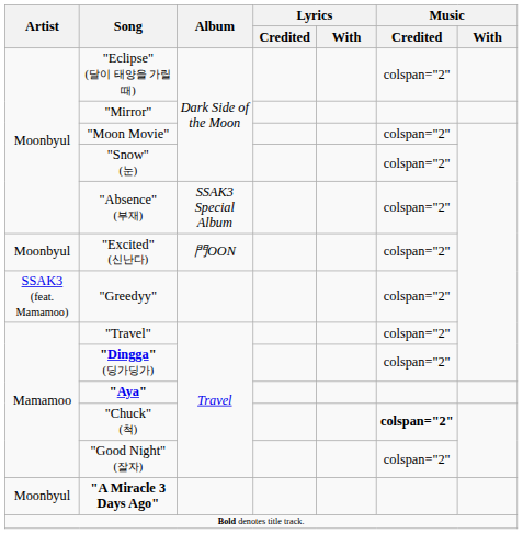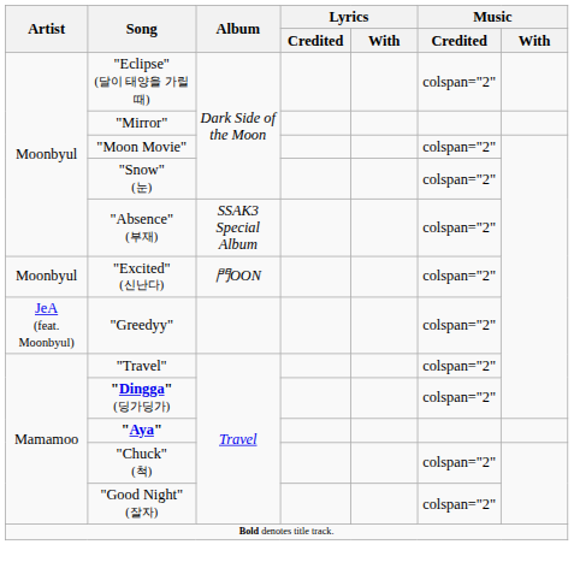"Greedyy" | Artist: SSAK3 (feat. Mamamoo) -> JeA (feat. Moonbyul)
"Chuck" (척) | Music / Credited: bold -> normal
- row: Moonbyul | "A Miracle 3 Days Ago"
